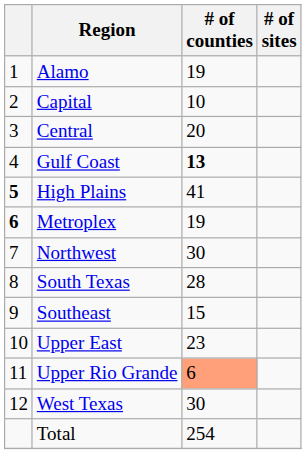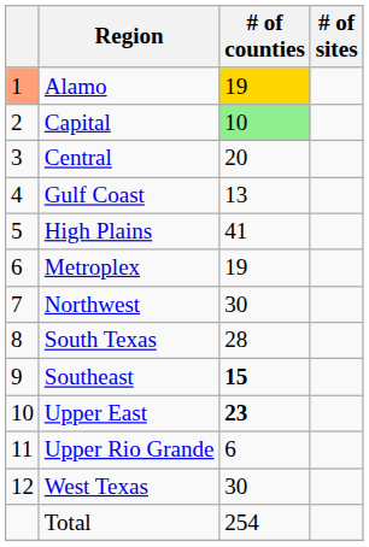Alamo | column 1: no background -> lightsalmon background
Alamo | # of counties: no background -> gold background
Capital | # of counties: no background -> lightgreen background
Gulf Coast | # of counties: bold -> normal
High Plains | column 1: bold -> normal
Metroplex | column 1: bold -> normal
Southeast | # of counties: normal -> bold
Upper East | # of counties: normal -> bold
Upper Rio Grande | # of counties: lightsalmon background -> no background
